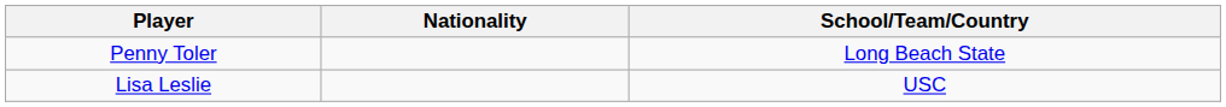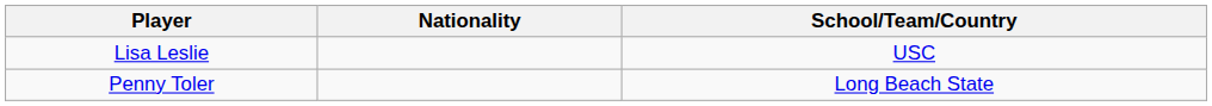rows swapped: Lisa Leslie <-> Penny Toler
